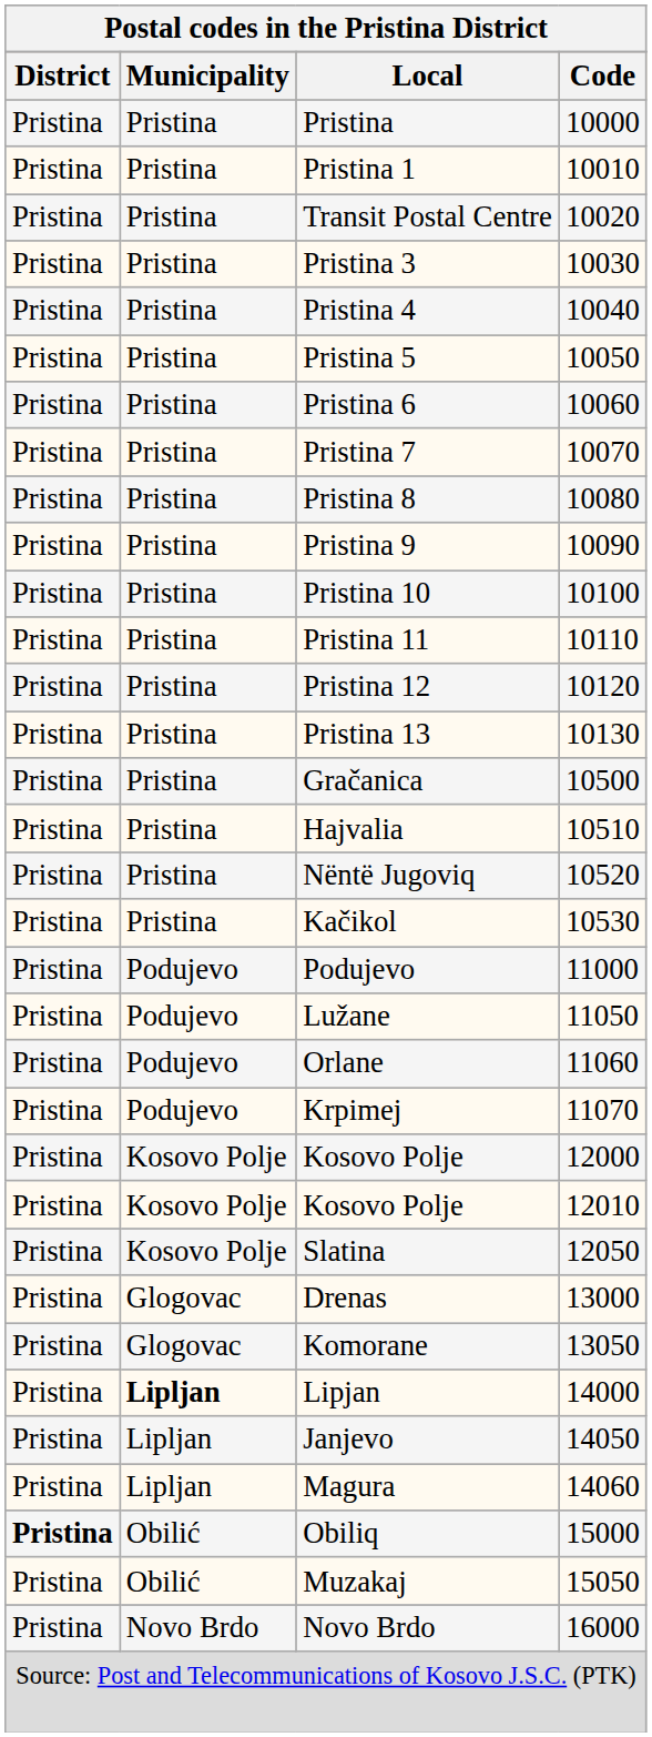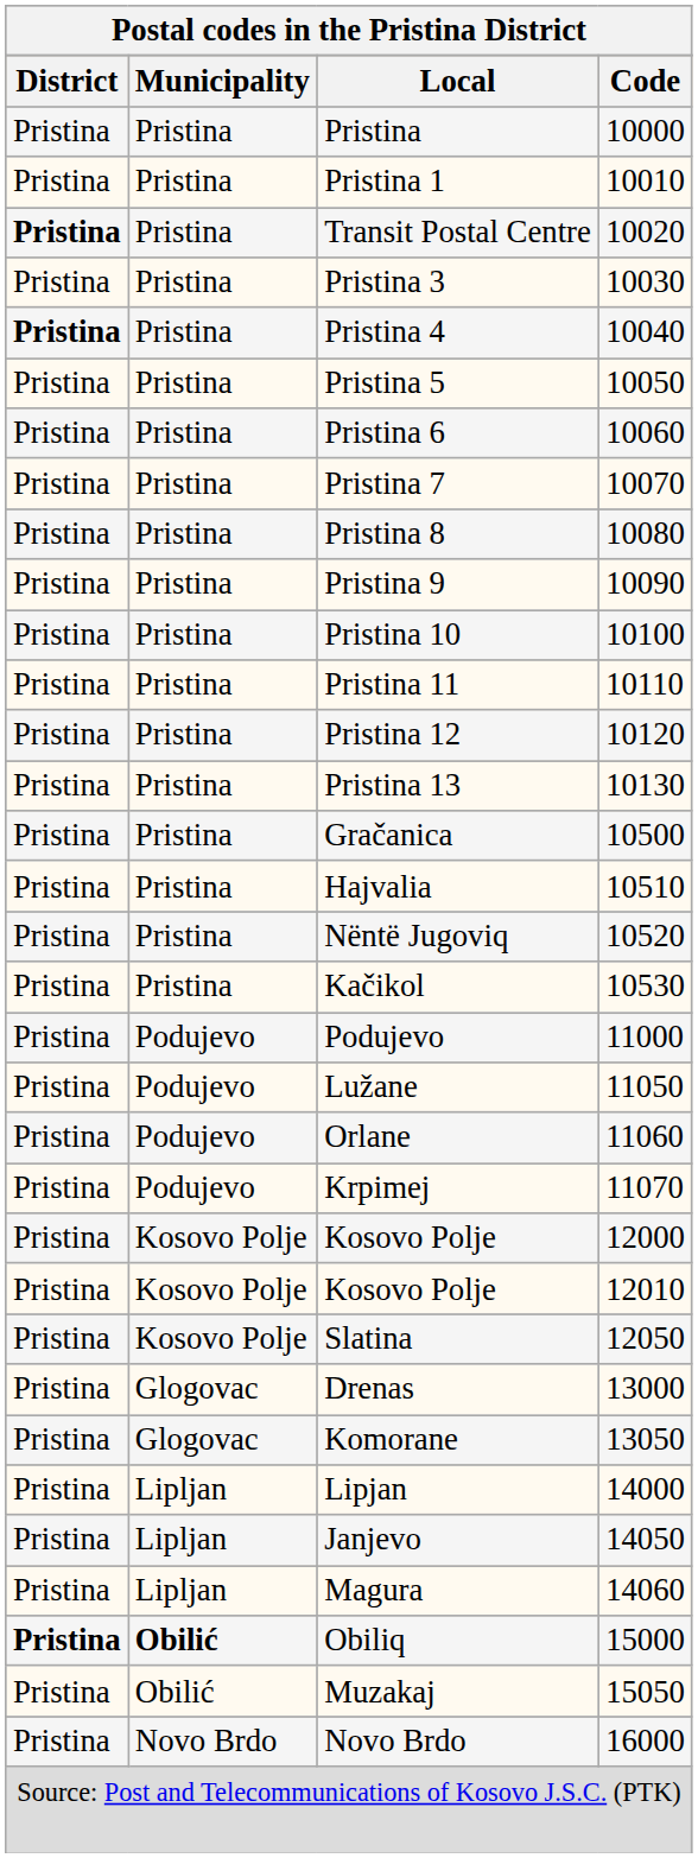Transit Postal Centre | Postal codes in the Pristina District / District: normal -> bold
Pristina 4 | Postal codes in the Pristina District / District: normal -> bold
Lipjan | Postal codes in the Pristina District / Municipality: bold -> normal
Obiliq | Postal codes in the Pristina District / Municipality: normal -> bold
